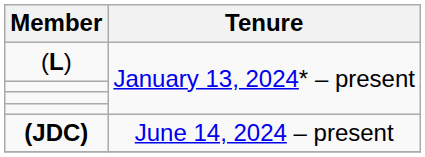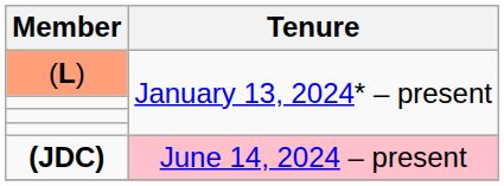row 2 | Member: no background -> lightsalmon background
row 6 | Tenure: no background -> pink background
